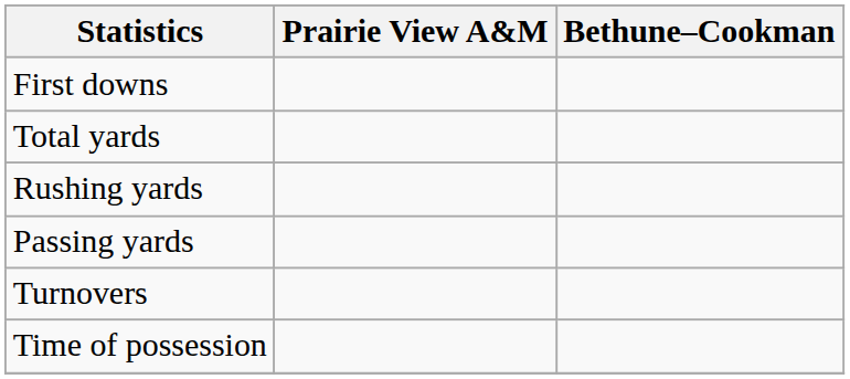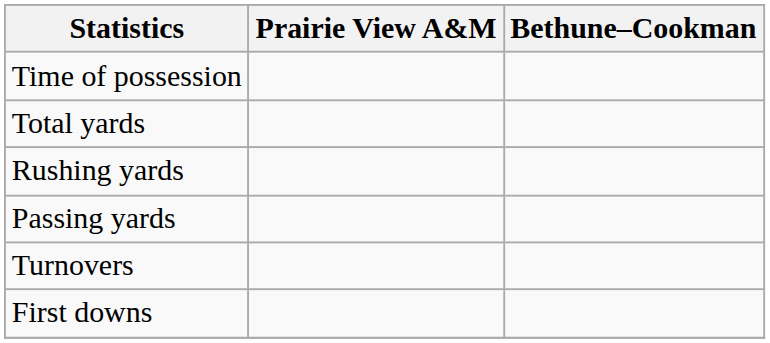rows swapped: First downs <-> Time of possession
